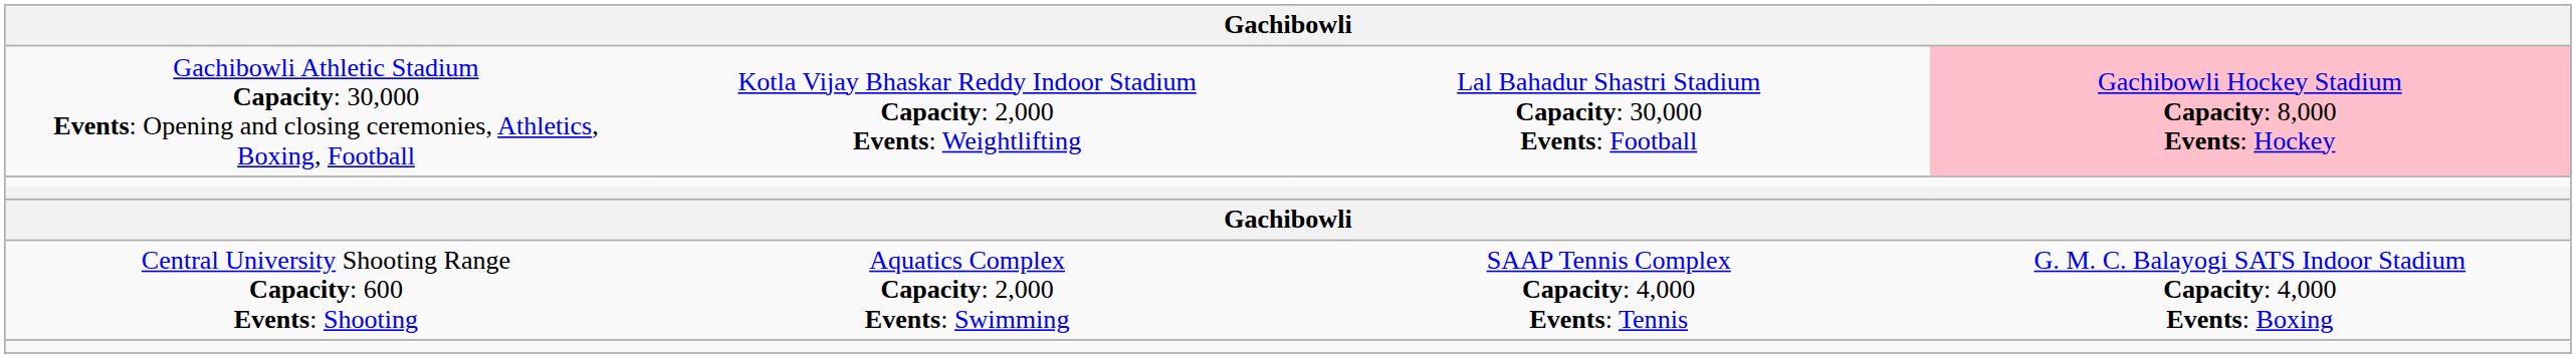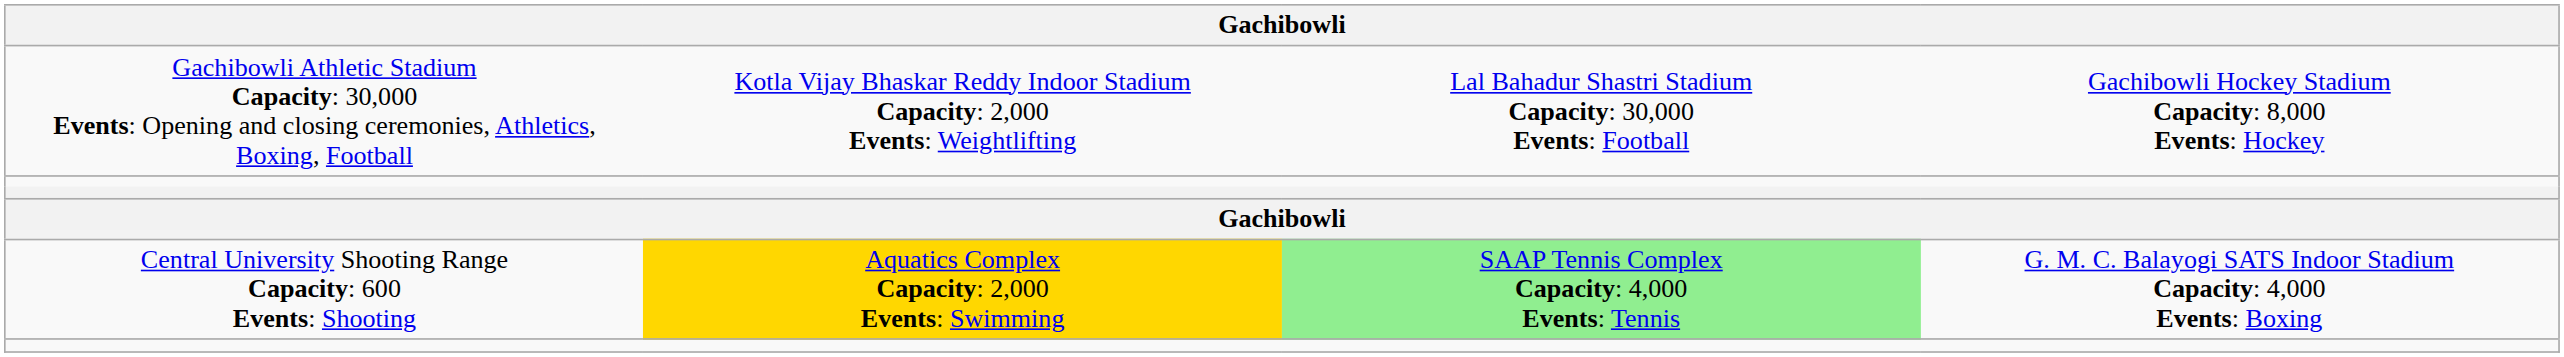row 2 | column 4: pink background -> no background
row 6 | column 2: no background -> gold background
row 6 | column 3: no background -> lightgreen background
